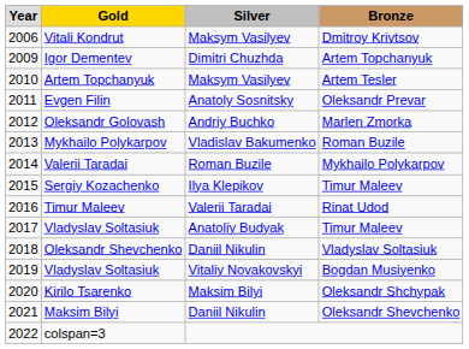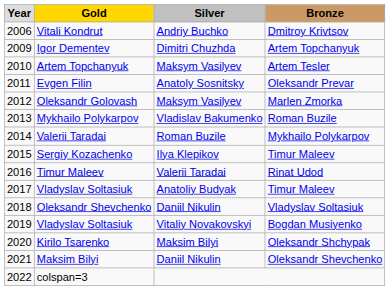Vitali Kondrut | Silver: Maksym Vasilyev -> Andriy Buchko
Oleksandr Golovash | Silver: Andriy Buchko -> Maksym Vasilyev
